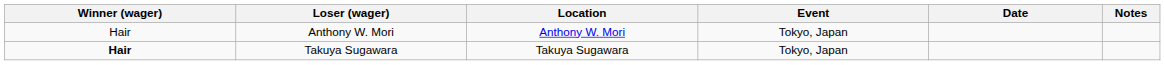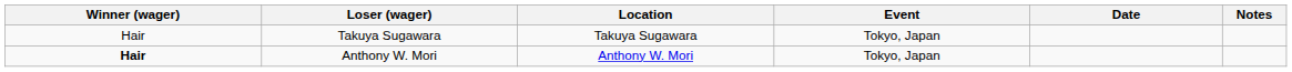row 2 | Loser (wager): Anthony W. Mori -> Takuya Sugawara
row 2 | Location: Anthony W. Mori -> Takuya Sugawara
row 3 | Loser (wager): Takuya Sugawara -> Anthony W. Mori
row 3 | Location: Takuya Sugawara -> Anthony W. Mori
